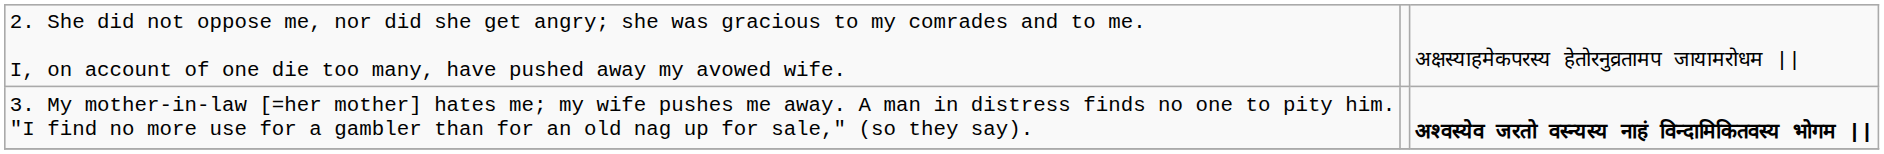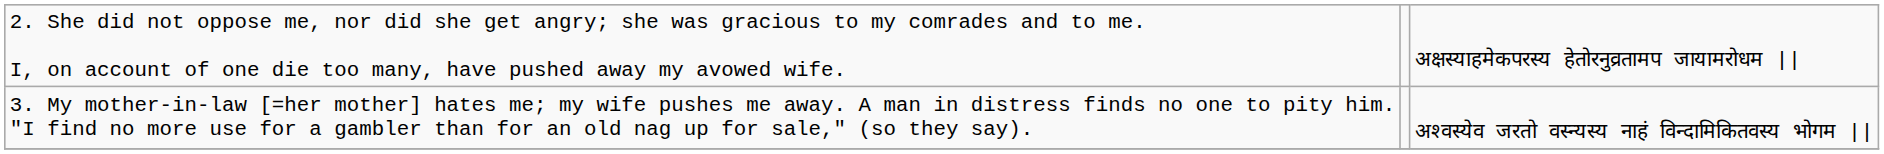row 2 | column 3: bold -> normal
